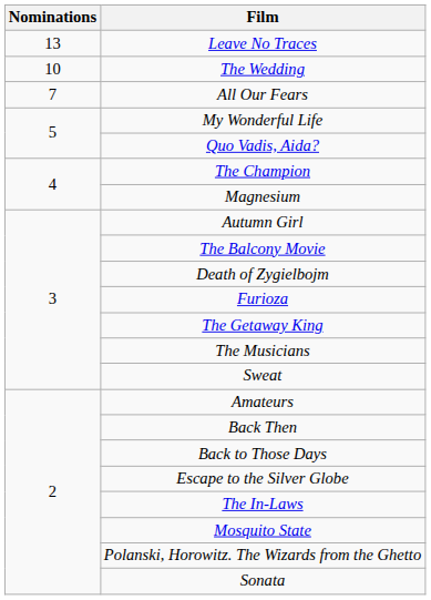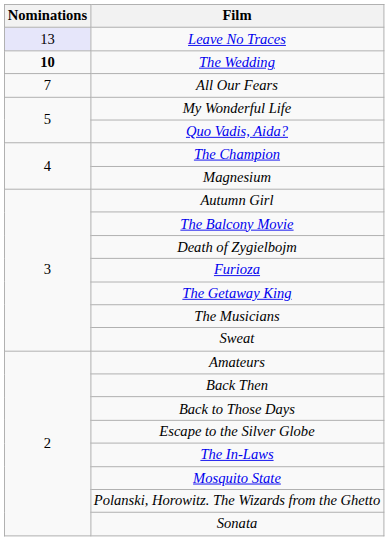Leave No Traces | Nominations: no background -> lavender background
The Wedding | Nominations: normal -> bold
